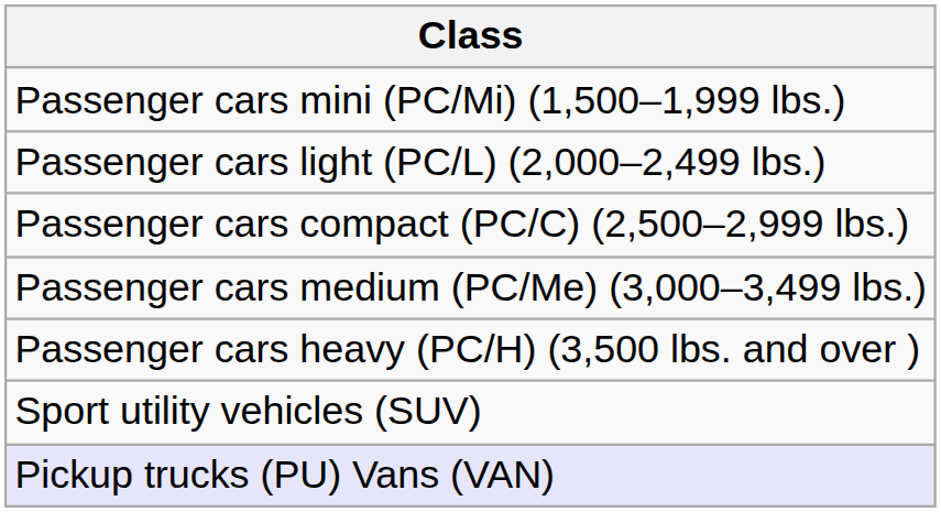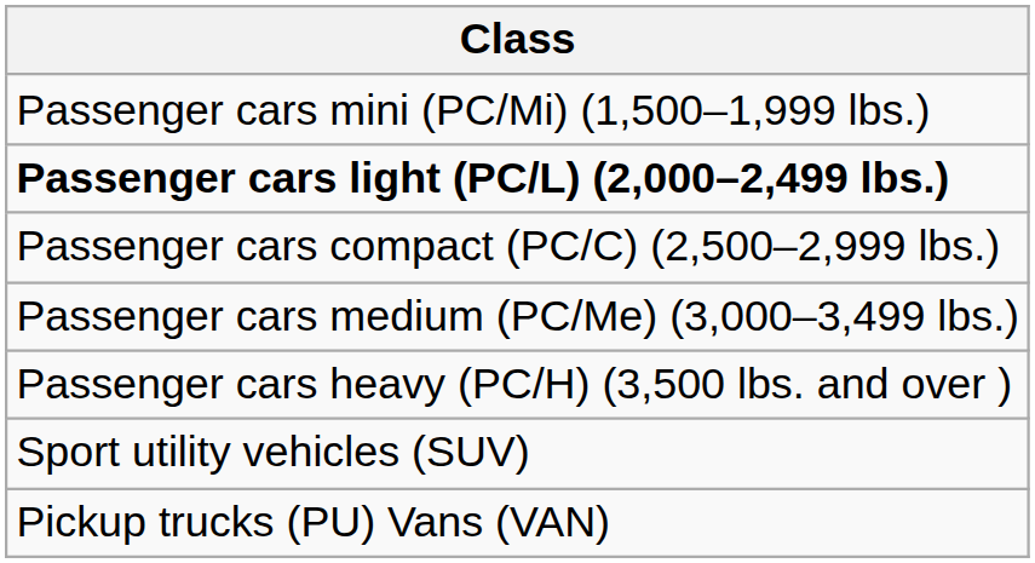row 3 | column 1: normal -> bold
row 8 | column 1: lavender background -> no background
